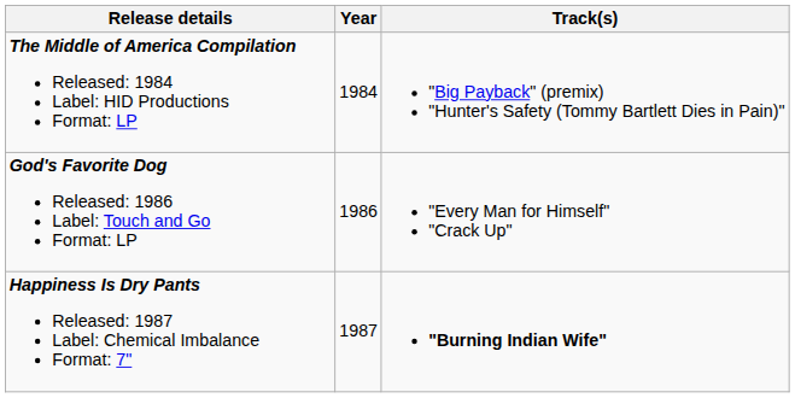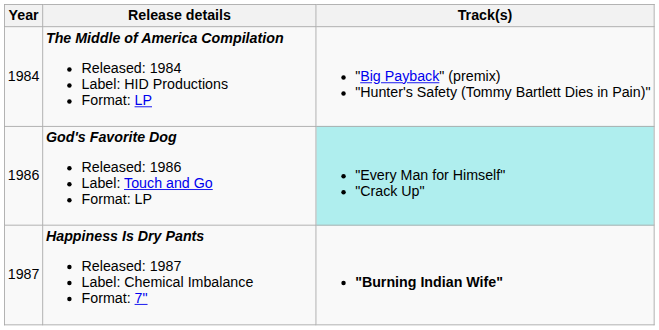columns swapped: Year <-> Release details
row 3 | Track(s): no background -> paleturquoise background
